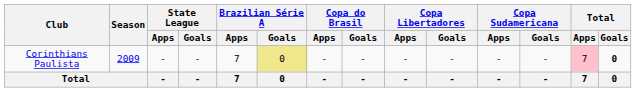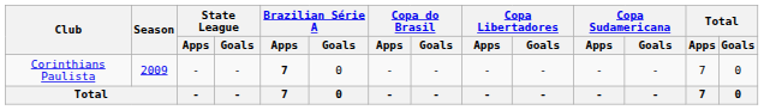Corinthians Paulista | Brazilian Série A / Apps: normal -> bold
Corinthians Paulista | Brazilian Série A / Goals: khaki background -> no background
Corinthians Paulista | Total / Apps: pink background -> no background
Corinthians Paulista | Total / Goals: bold -> normal
